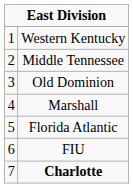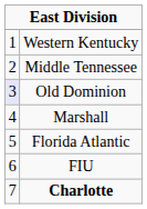Old Dominion | column 1: no background -> lavender background
